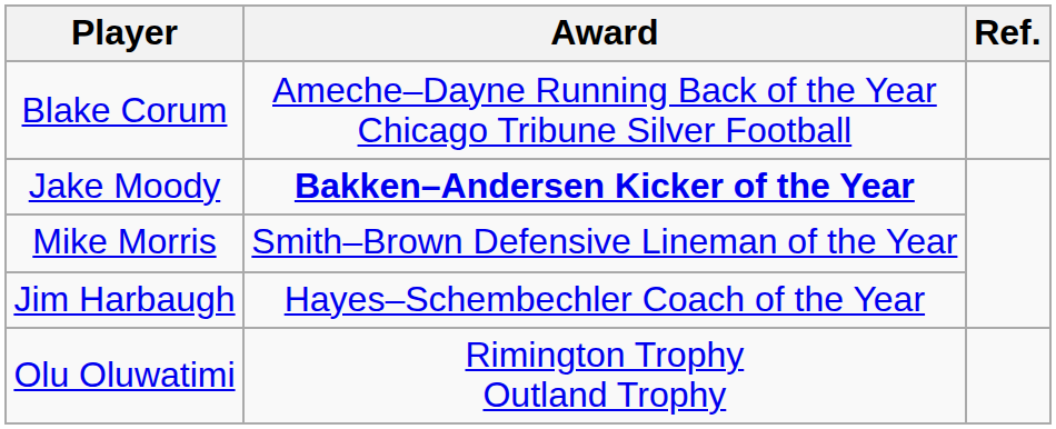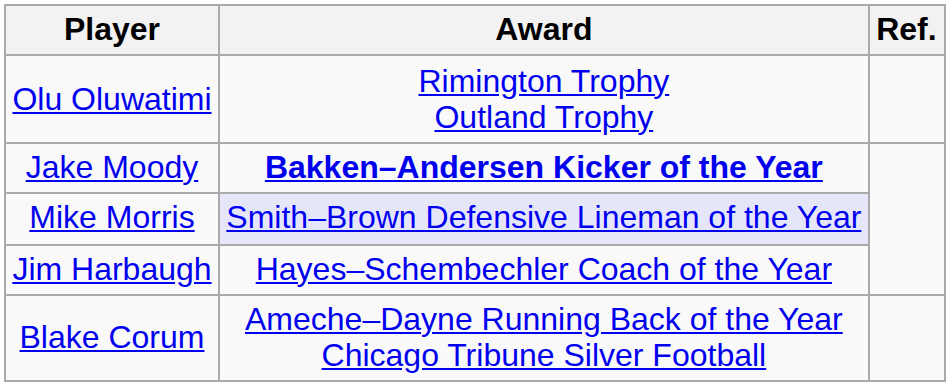rows swapped: Blake Corum <-> Olu Oluwatimi
Mike Morris | Award: no background -> lavender background
